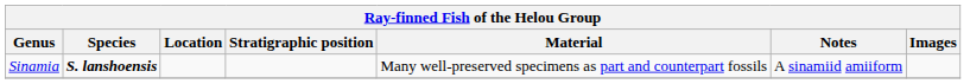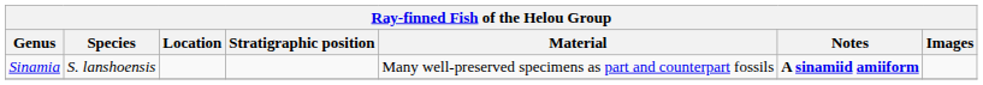Sinamia | Species: bold -> normal
Sinamia | Notes: normal -> bold
